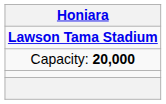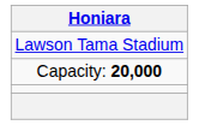row 2 | column 1: bold -> normal
